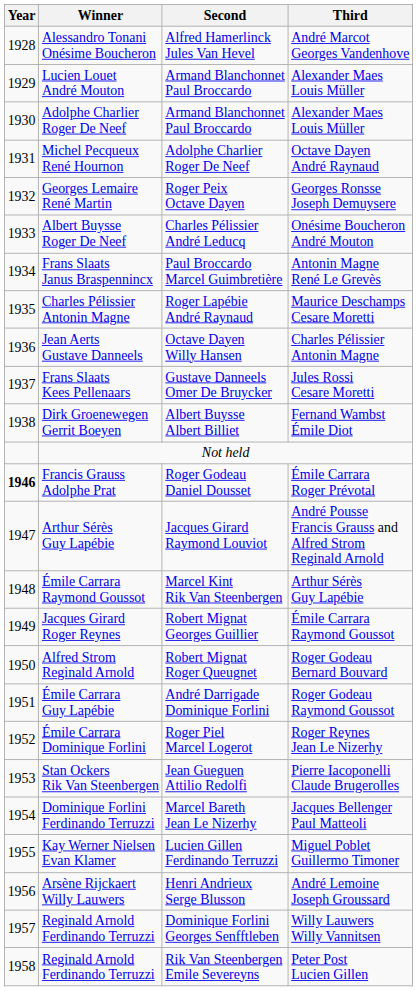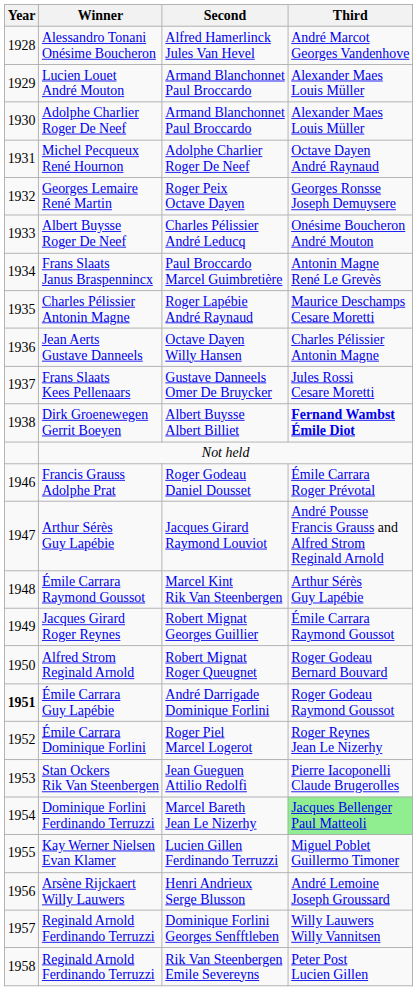Dirk Groenewegen Gerrit Boeyen | Third: normal -> bold
Francis Grauss Adolphe Prat | Year: bold -> normal
Émile Carrara Guy Lapébie | Year: normal -> bold
Dominique Forlini Ferdinando Terruzzi | Third: no background -> lightgreen background
